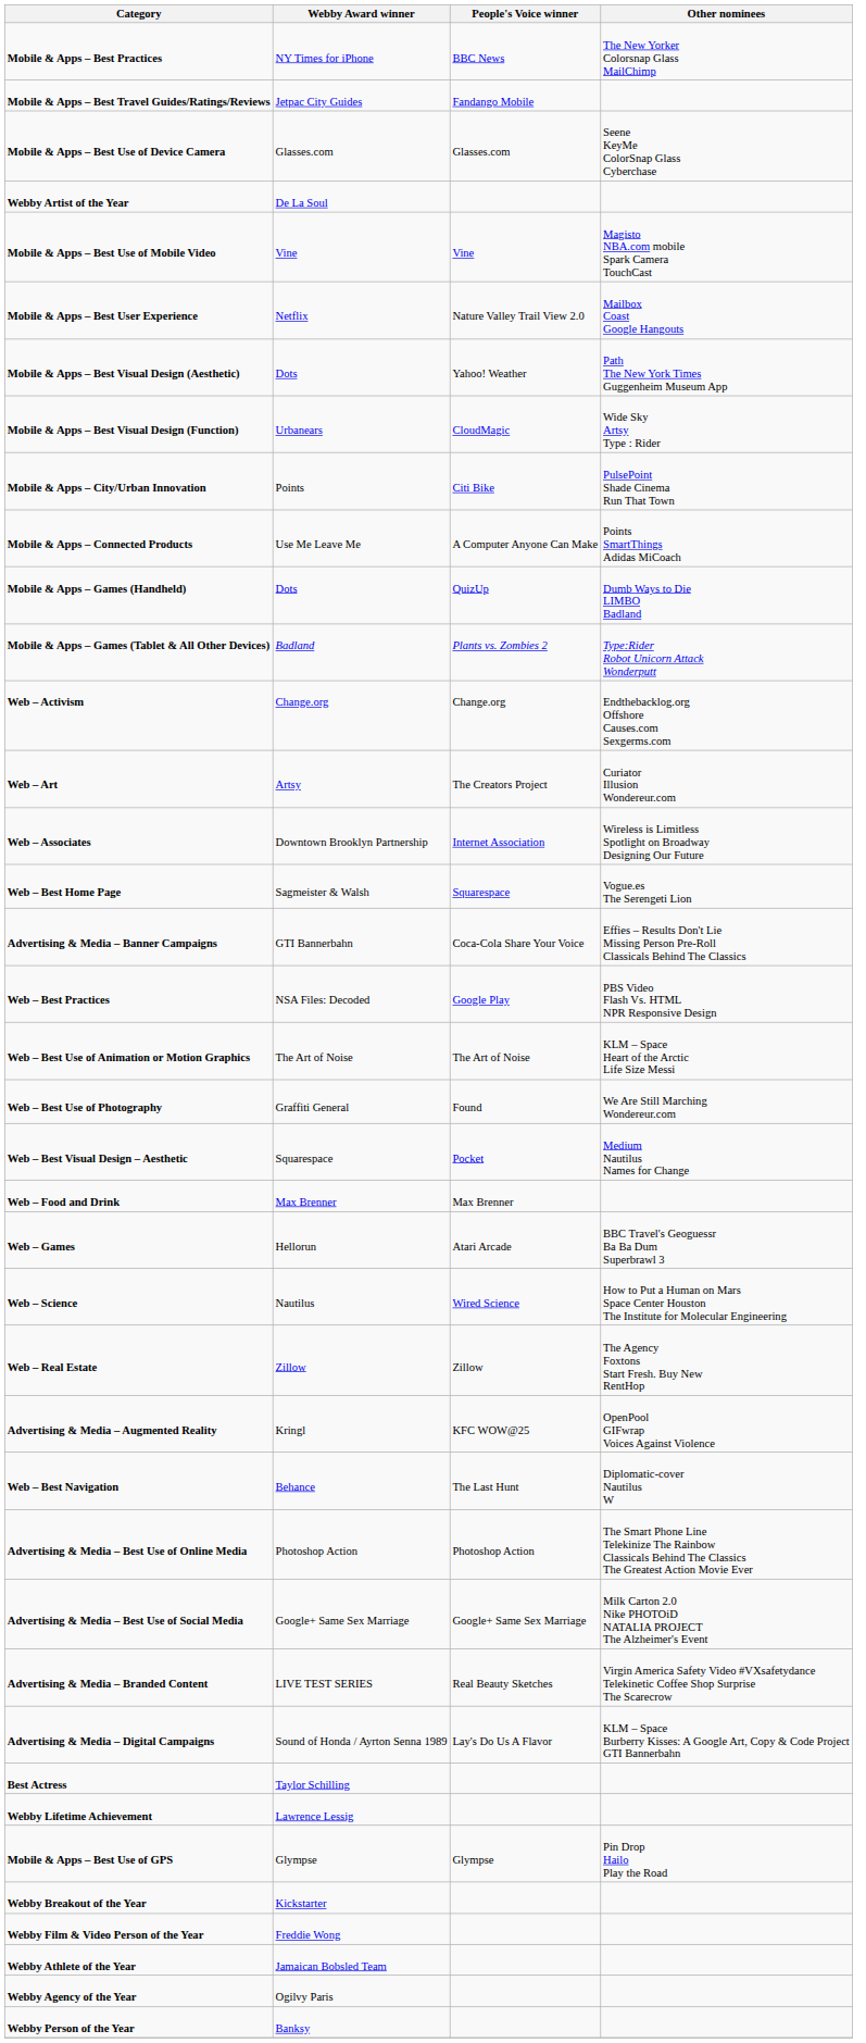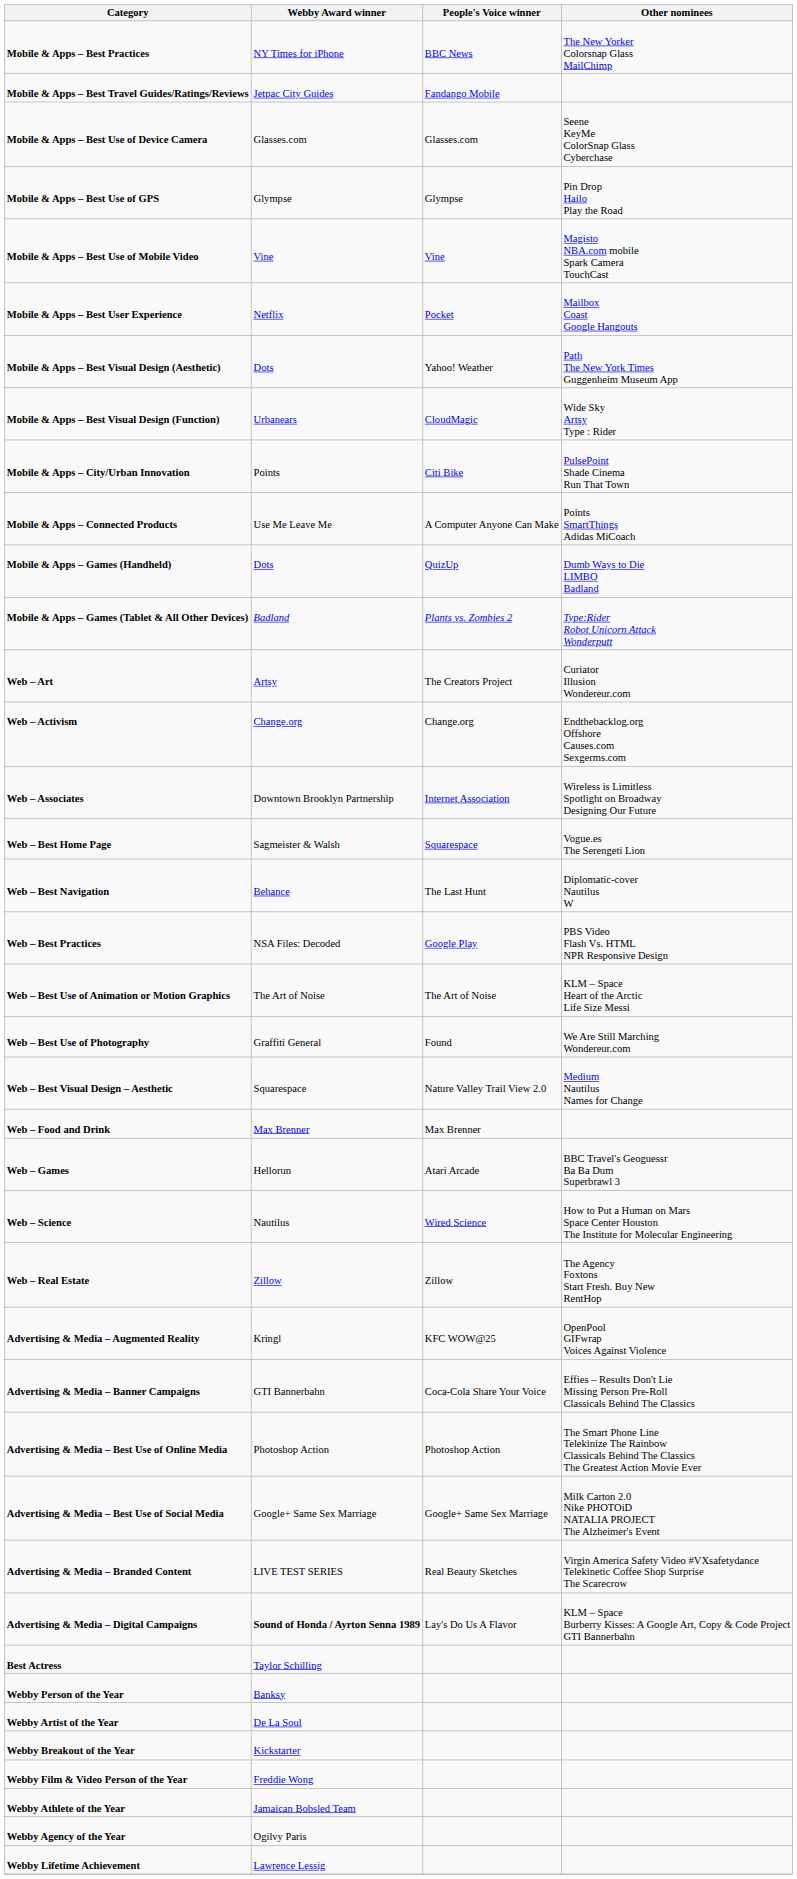rows swapped: Mobile & Apps – Best Use of GPS <-> Webby Artist of the Year
Mobile & Apps – Best User Experience | People's Voice winner: Nature Valley Trail View 2.0 -> Pocket
rows swapped: Web – Activism <-> Web – Art
rows swapped: Web – Best Navigation <-> Advertising & Media – Banner Campaigns
Web – Best Visual Design – Aesthetic | People's Voice winner: Pocket -> Nature Valley Trail View 2.0
Advertising & Media – Digital Campaigns | Webby Award winner: normal -> bold
rows swapped: Webby Person of the Year <-> Webby Lifetime Achievement
